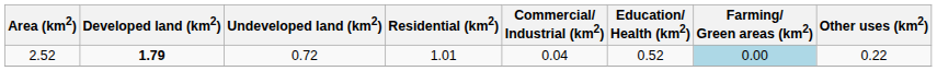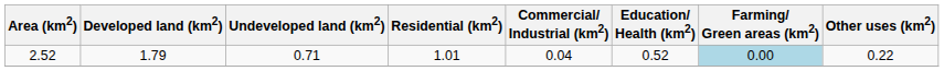2.52 | Developed land (km2): bold -> normal
2.52 | Undeveloped land (km2): 0.72 -> 0.71
